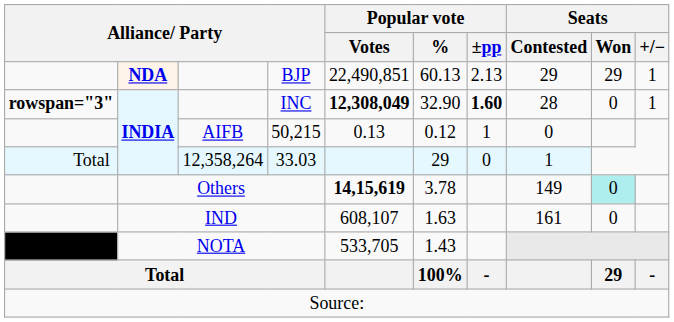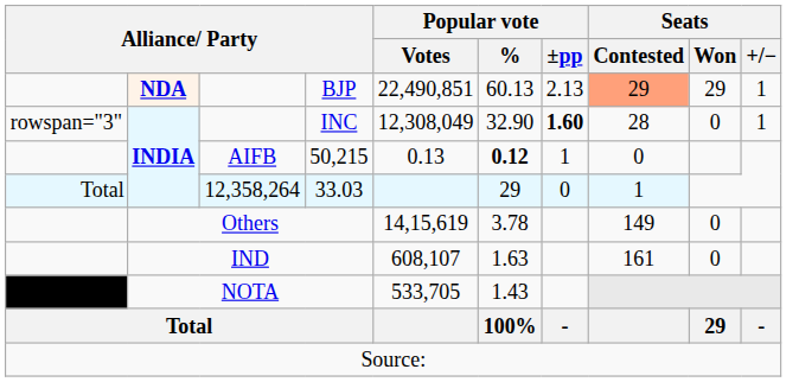BJP | Seats / Contested: no background -> lightsalmon background
INC | column 1: bold -> normal
INC | Popular vote / Votes: bold -> normal
50,215 | Popular vote / %: normal -> bold
Others | Popular vote / Votes: bold -> normal
Others | Seats / Won: paleturquoise background -> no background
